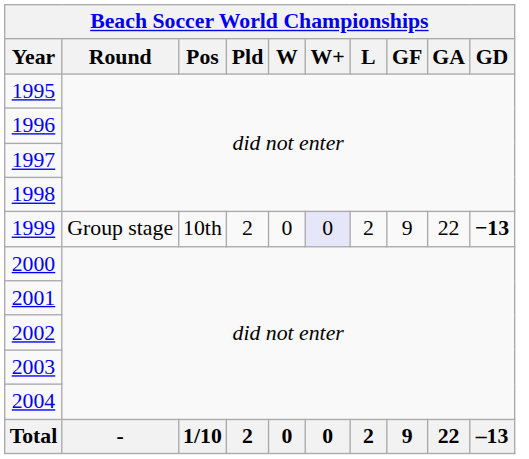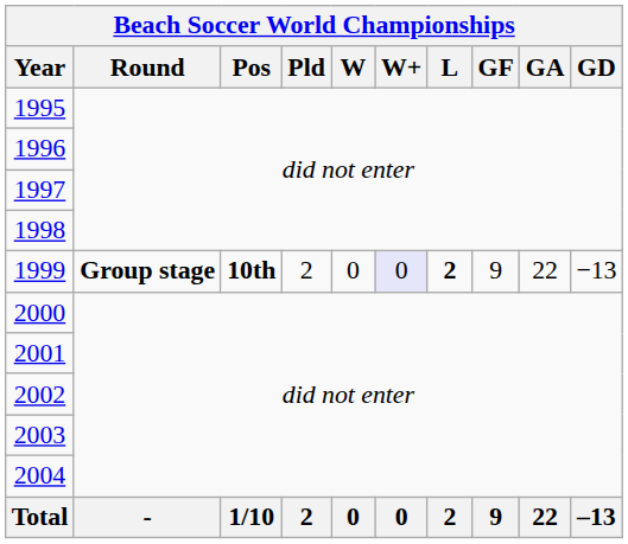1999 | Round: normal -> bold
1999 | Pos: normal -> bold
1999 | L: normal -> bold
1999 | GD: bold -> normal
